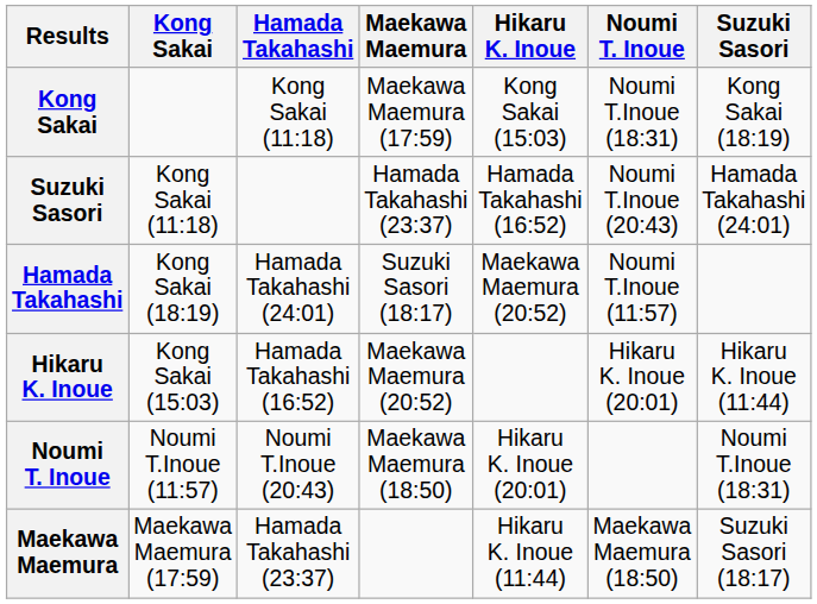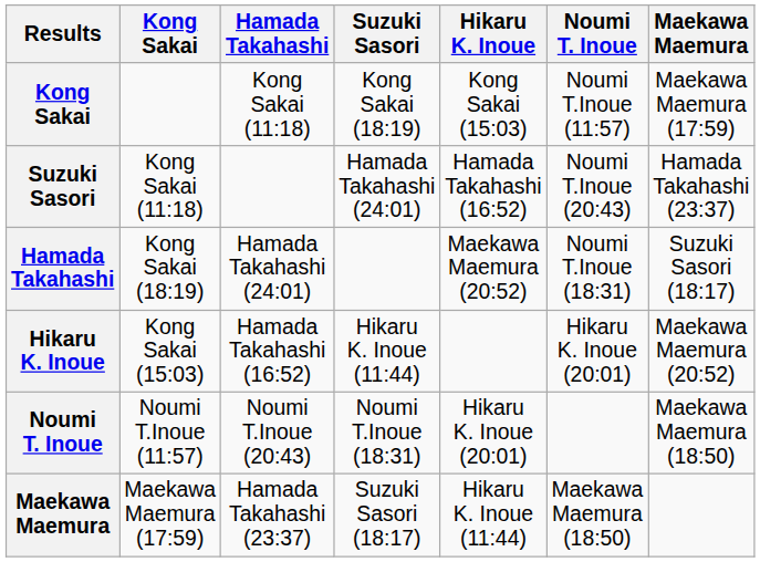columns swapped: Suzuki Sasori <-> Maekawa Maemura
row 2 | Noumi T. Inoue: Noumi T.Inoue (18:31) -> Noumi T.Inoue (11:57)
row 4 | Noumi T. Inoue: Noumi T.Inoue (11:57) -> Noumi T.Inoue (18:31)
